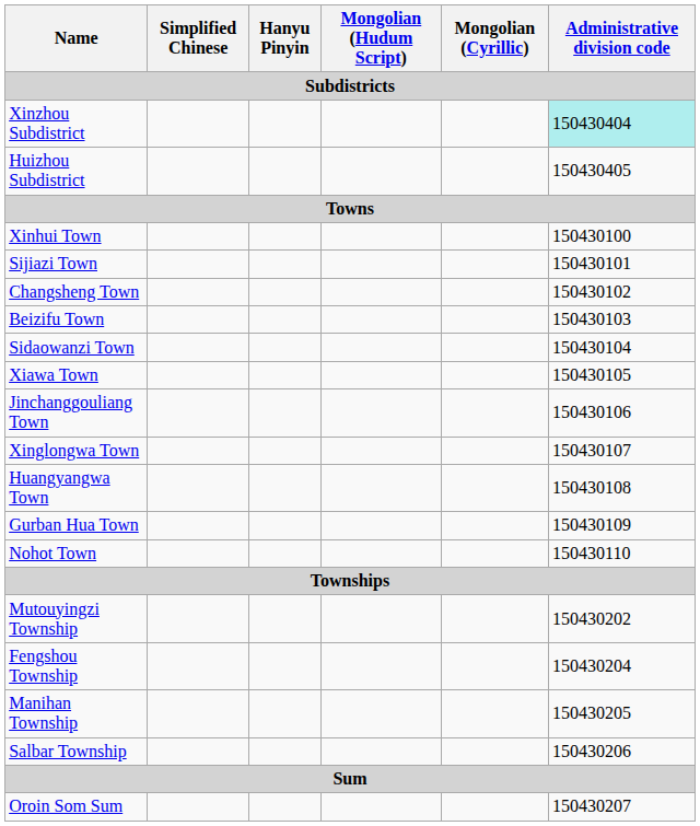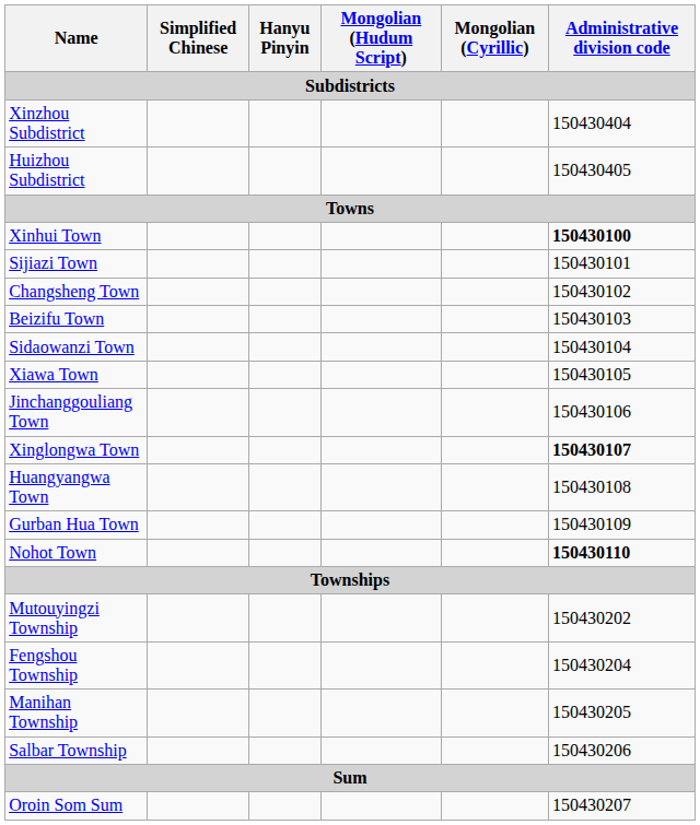Xinzhou Subdistrict | Administrative division code: paleturquoise background -> no background
Xinhui Town | Administrative division code: normal -> bold
Xinglongwa Town | Administrative division code: normal -> bold
Nohot Town | Administrative division code: normal -> bold
